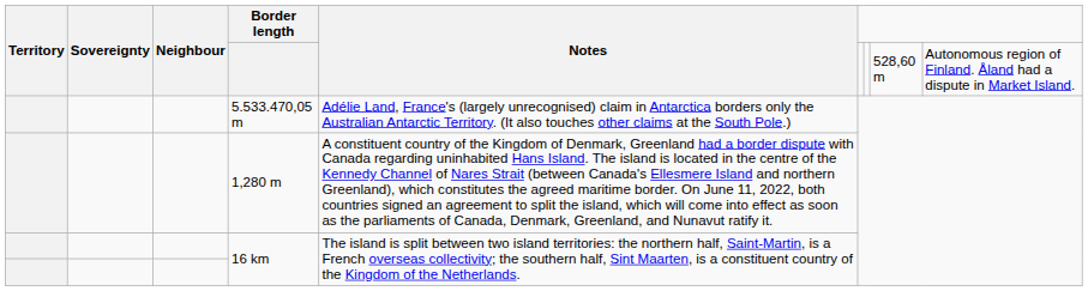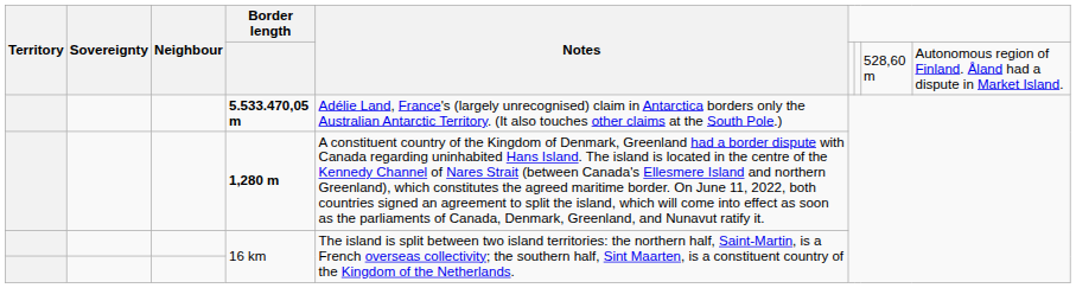5.533.470,05 m | Border length: normal -> bold
1,280 m | Border length: normal -> bold
